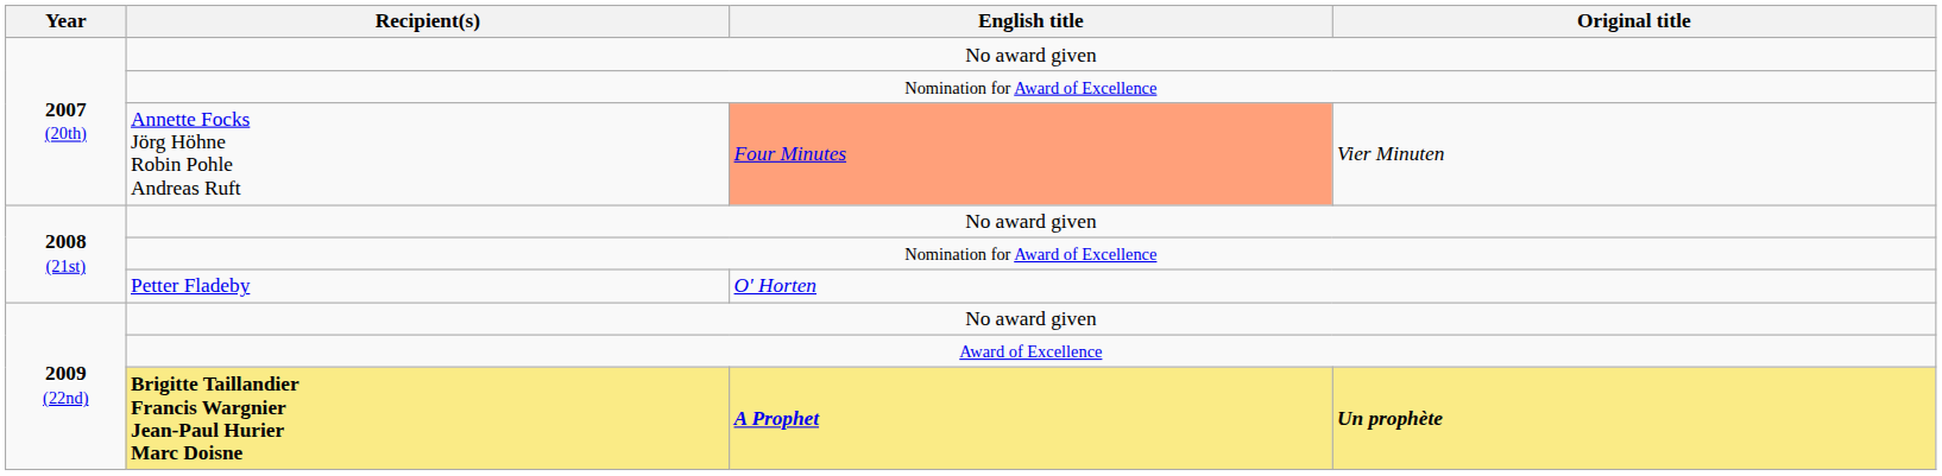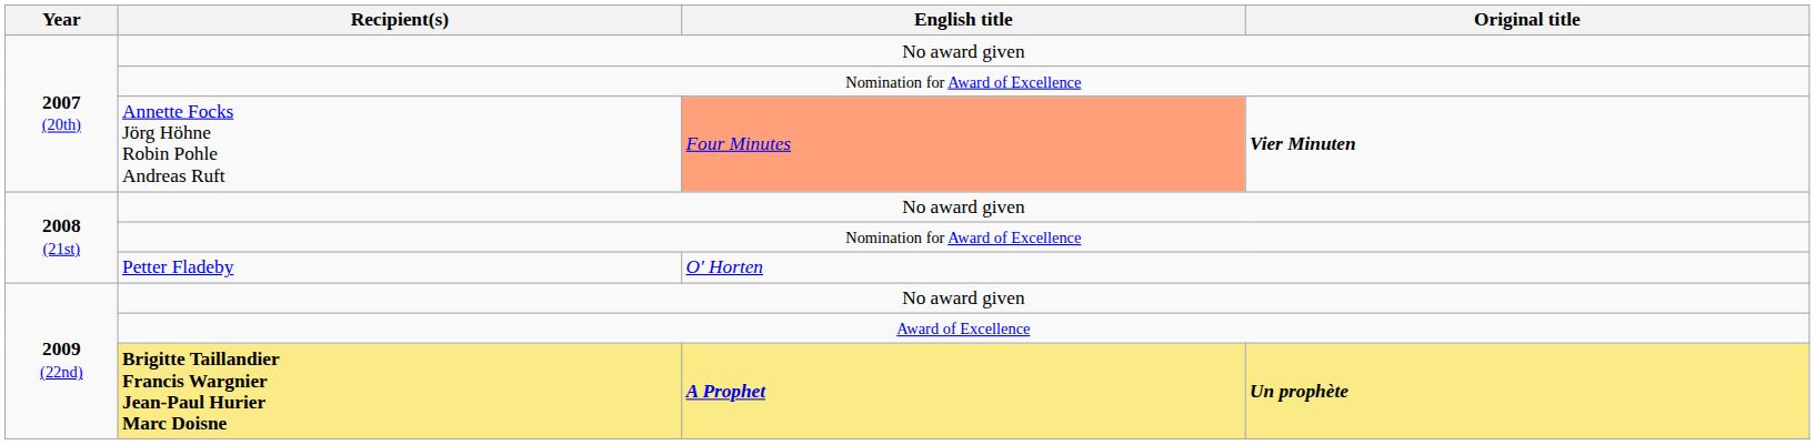Annette Focks Jörg Höhne Robin Pohle Andreas Ruft | Original title: normal -> bold
